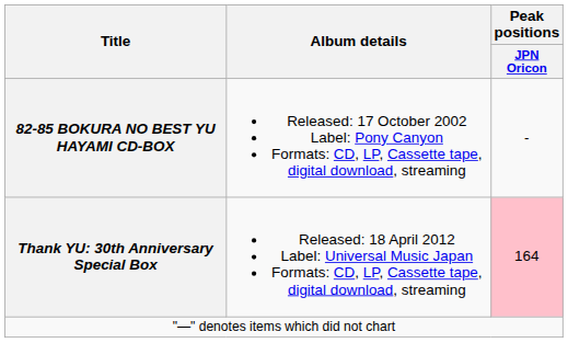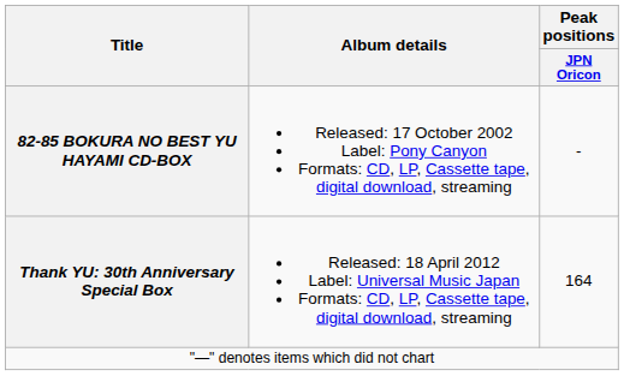Thank YU: 30th Anniversary Special Box | Peak positions / JPN Oricon: pink background -> no background
